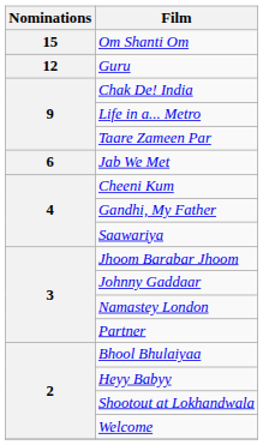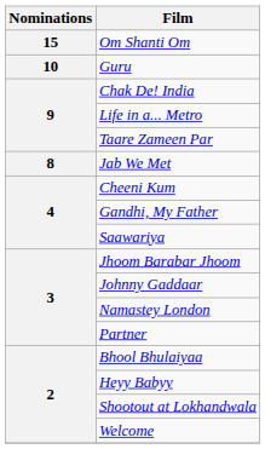Guru | Nominations: 12 -> 10
Jab We Met | Nominations: 6 -> 8
